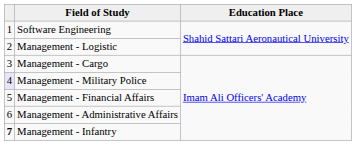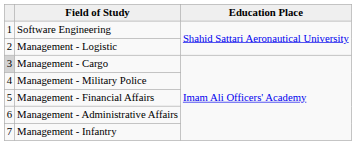Management - Cargo | column 1: no background -> lightgrey background
Management - Military Police | column 1: lavender background -> no background
Management - Infantry | column 1: bold -> normal
